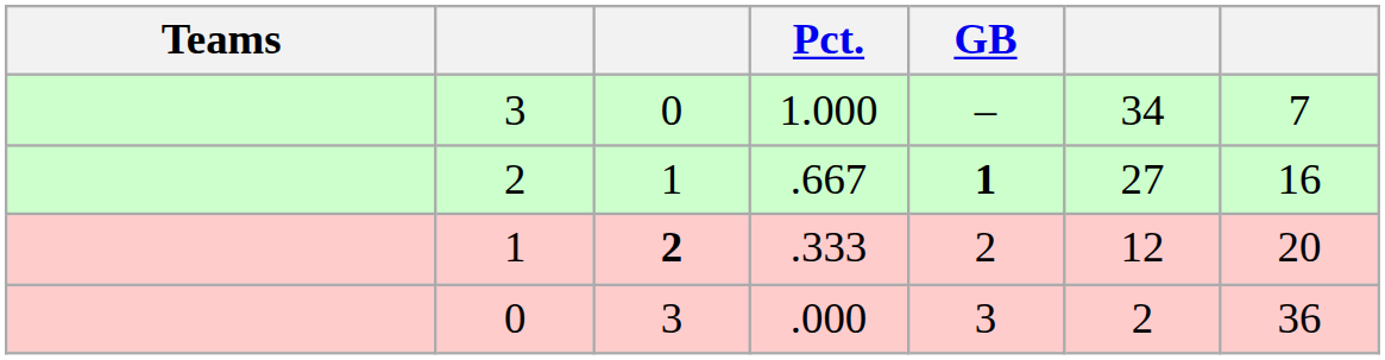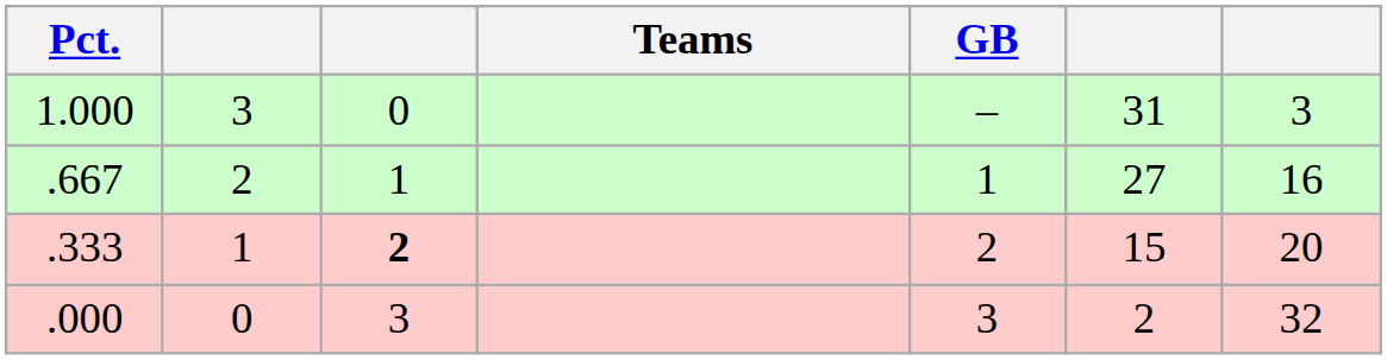columns swapped: Teams <-> Pct.
row 2 | column 6: 34 -> 31
row 2 | column 7: 7 -> 3
row 3 | GB: bold -> normal
row 4 | column 6: 12 -> 15
row 5 | column 7: 36 -> 32
